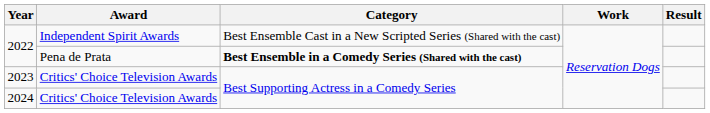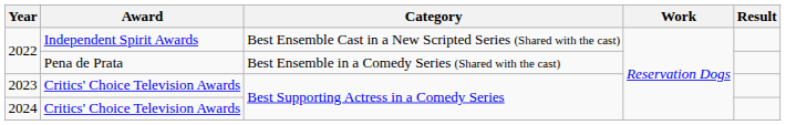2022 / Pena de Prata | Category: bold -> normal
